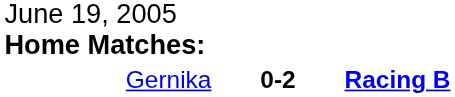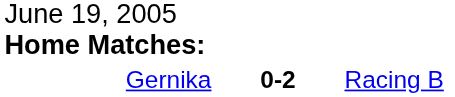Gernika | column 3: bold -> normal
